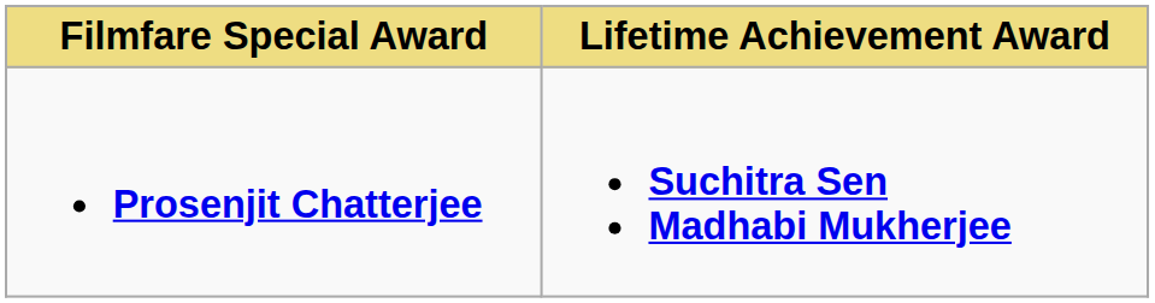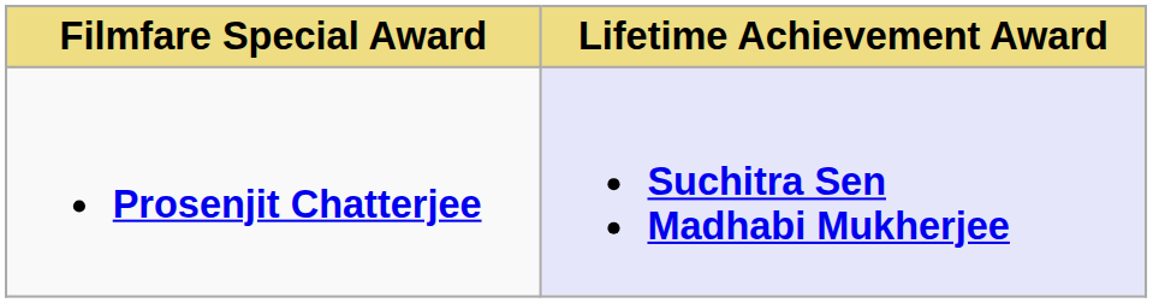Prosenjit Chatterjee | Lifetime Achievement Award: no background -> lavender background
